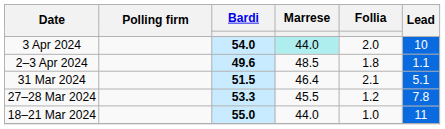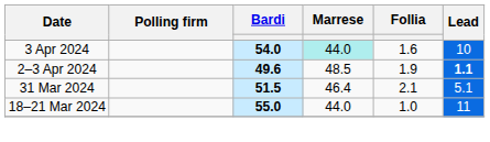3 Apr 2024 | Follia: 2.0 -> 1.6
2–3 Apr 2024 | Follia: 1.8 -> 1.9
2–3 Apr 2024 | Lead: normal -> bold
- row: 27–28 Mar 2024 | 53.3 | 45.5 | 1.2 | 7.8
